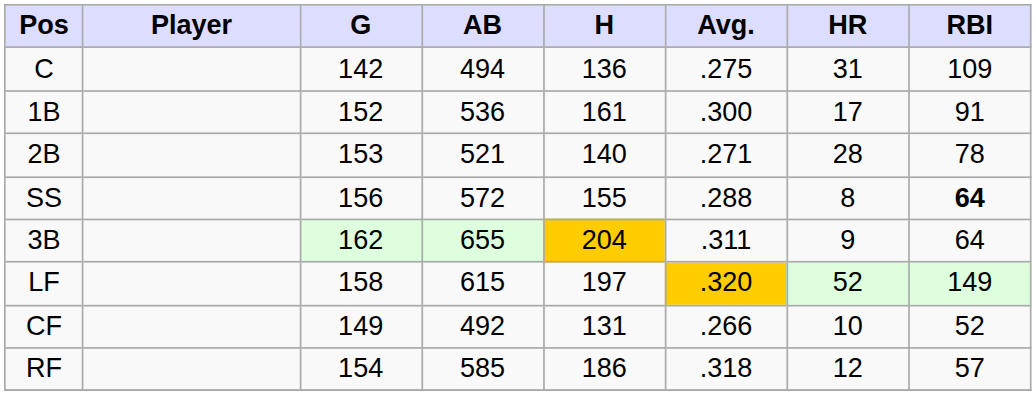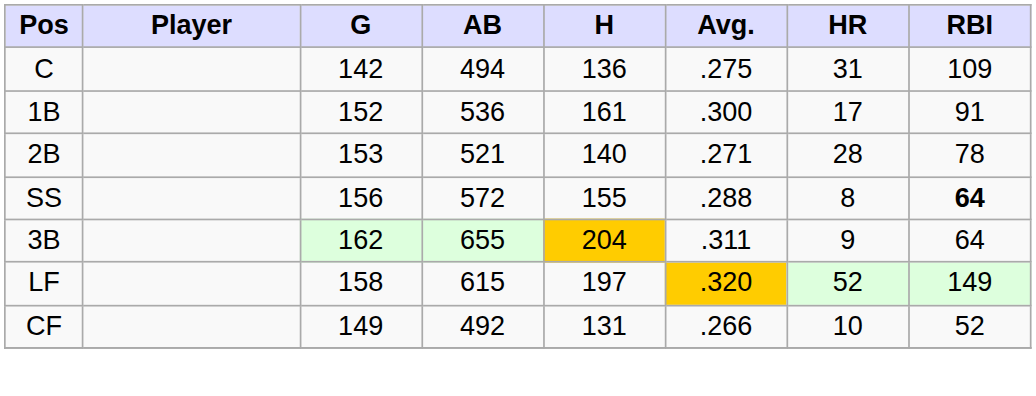- row: RF | 154 | 585 | 186 | .318 | 12 | 57
